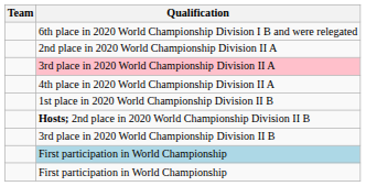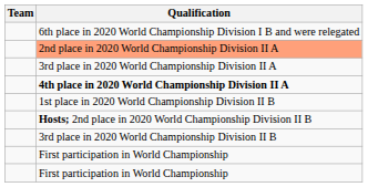row 3 | Qualification: no background -> lightsalmon background
row 4 | Qualification: pink background -> no background
row 5 | Qualification: normal -> bold
row 9 | Qualification: lightblue background -> no background
